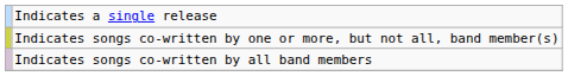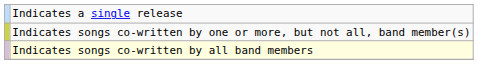row 3 | column 2: no background -> lightyellow background
